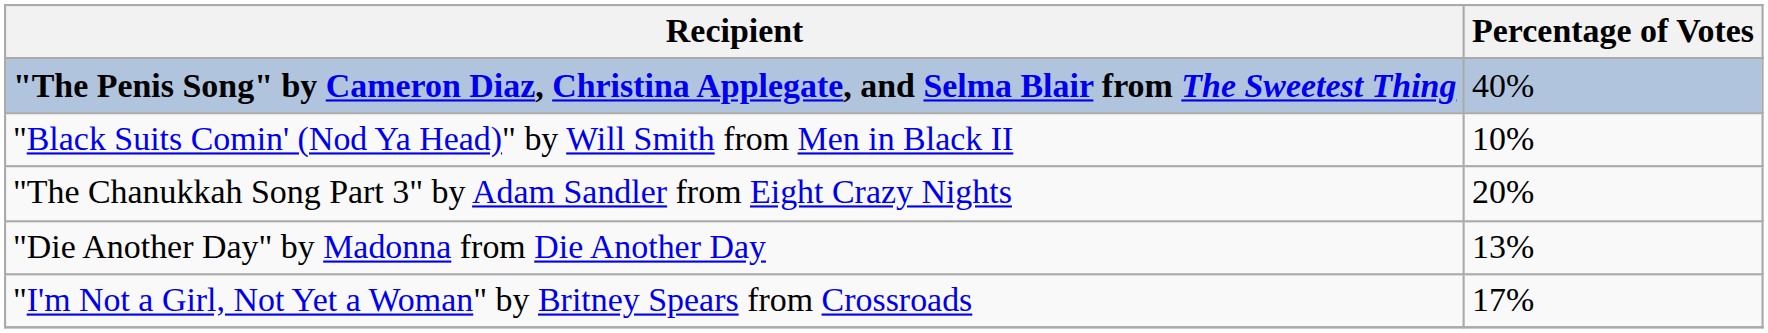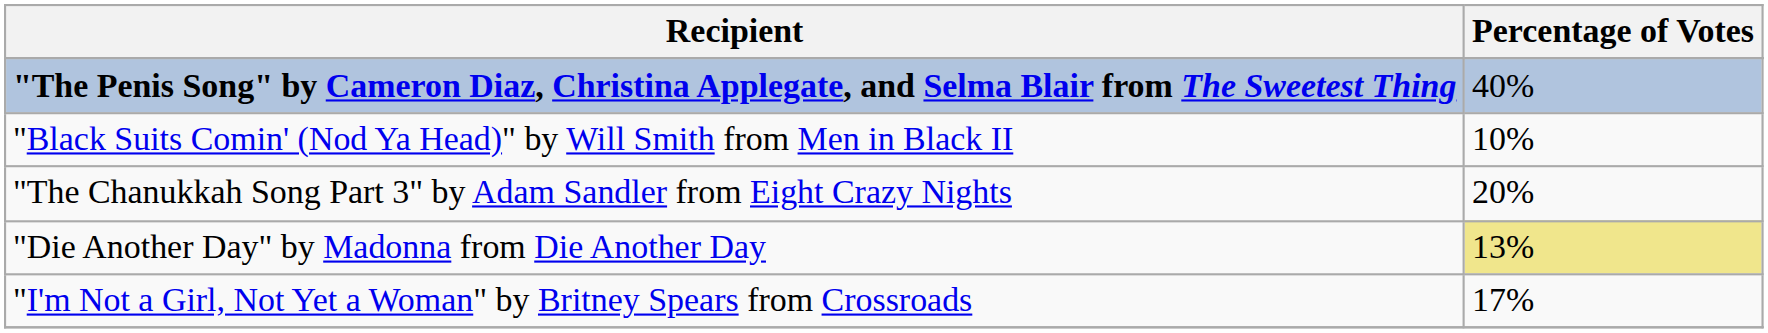"Die Another Day" by Madonna from Die Another Day | Percentage of Votes: no background -> khaki background
